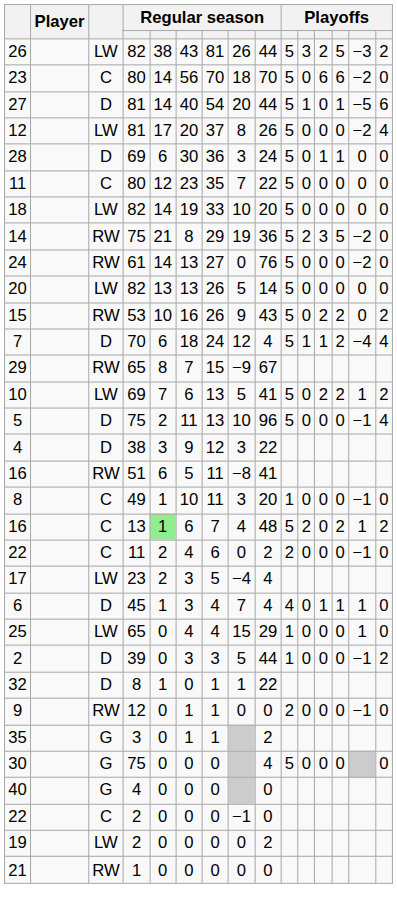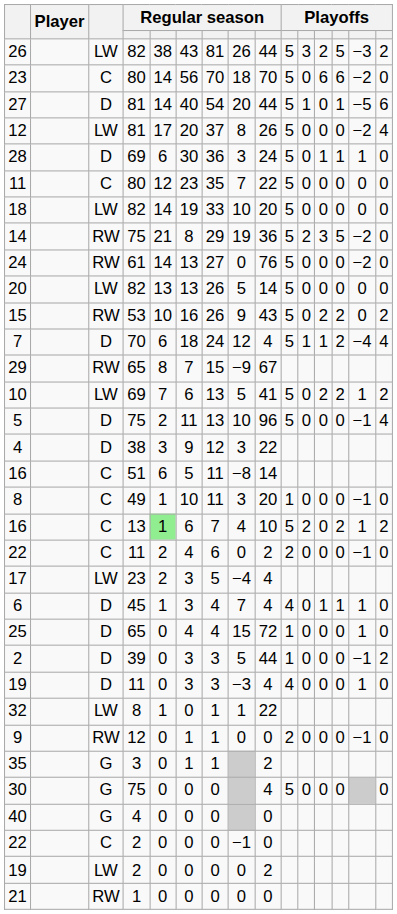28 | column 14: 0 -> 1
16 / 51 | column 3: RW -> C
16 / 51 | column 9: 41 -> 14
16 / 13 | column 9: 48 -> 10
25 | column 3: LW -> D
25 | column 9: 29 -> 72
+ row: 19 | D | 11 | 0 | 3 | 3 | −3 | 4 | 4 | 0 | 0 | 0 | 1 | 0
32 | column 3: D -> LW
